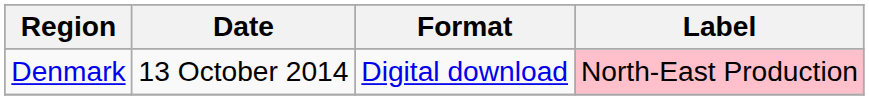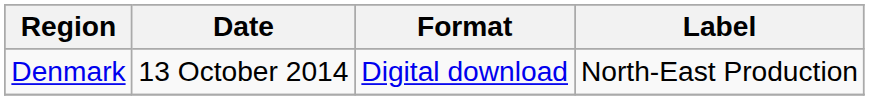Denmark | Label: pink background -> no background
